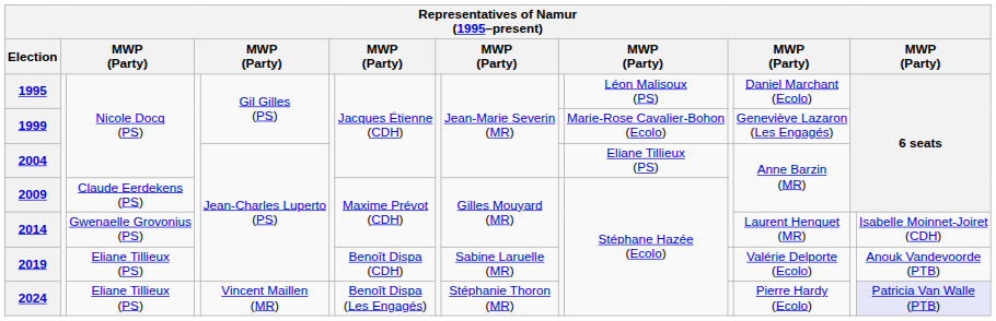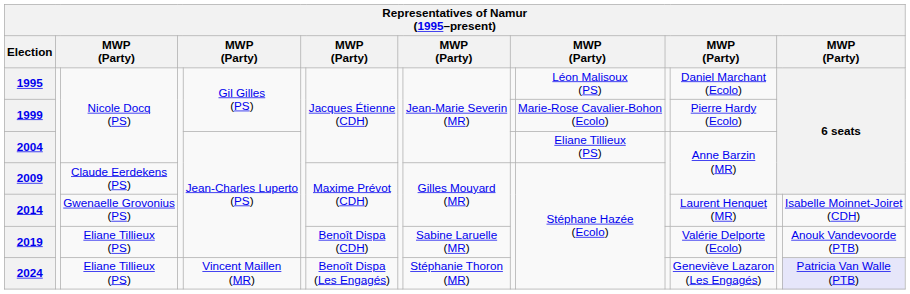1999 | column 13: Geneviève Lazaron (Les Engagés) -> Pierre Hardy (Ecolo)
2024 | column 13: Pierre Hardy (Ecolo) -> Geneviève Lazaron (Les Engagés)
